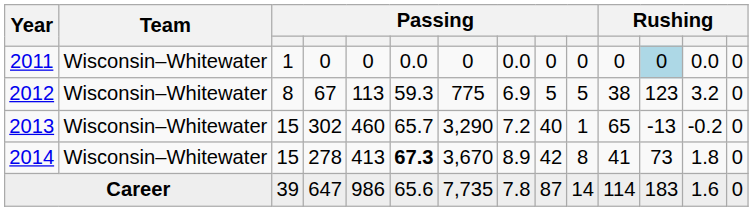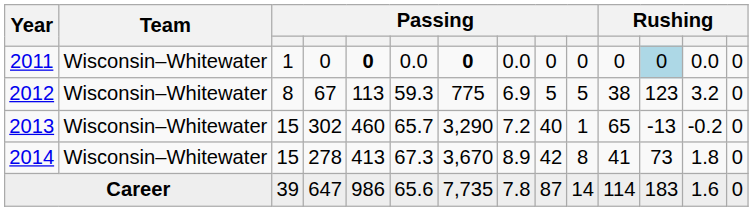2011 | column 5: normal -> bold
2011 | column 7: normal -> bold
2014 | column 6: bold -> normal
